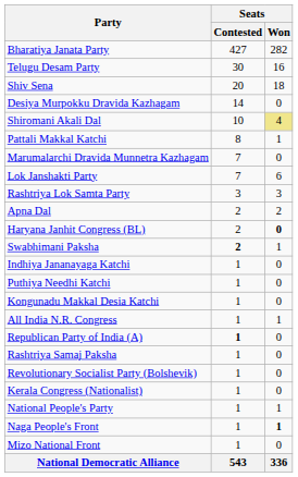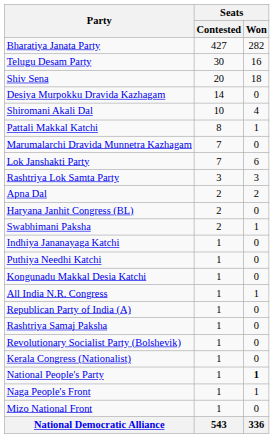Shiromani Akali Dal | Seats / Won: khaki background -> no background
Haryana Janhit Congress (BL) | Seats / Won: bold -> normal
Swabhimani Paksha | Seats / Contested: bold -> normal
Republican Party of India (A) | Seats / Contested: bold -> normal
National People's Party | Seats / Won: normal -> bold
Naga People's Front | Seats / Won: bold -> normal
